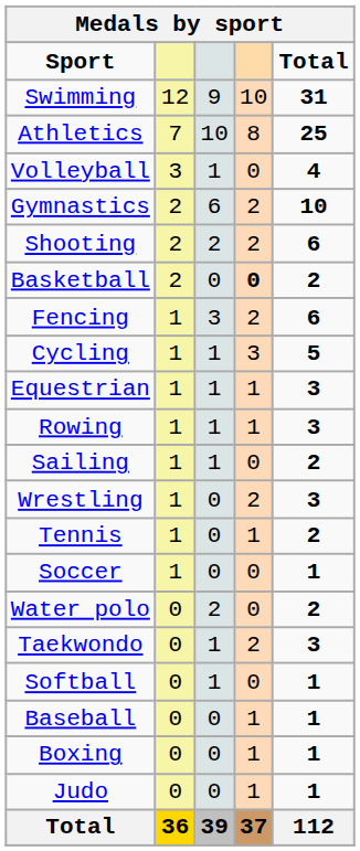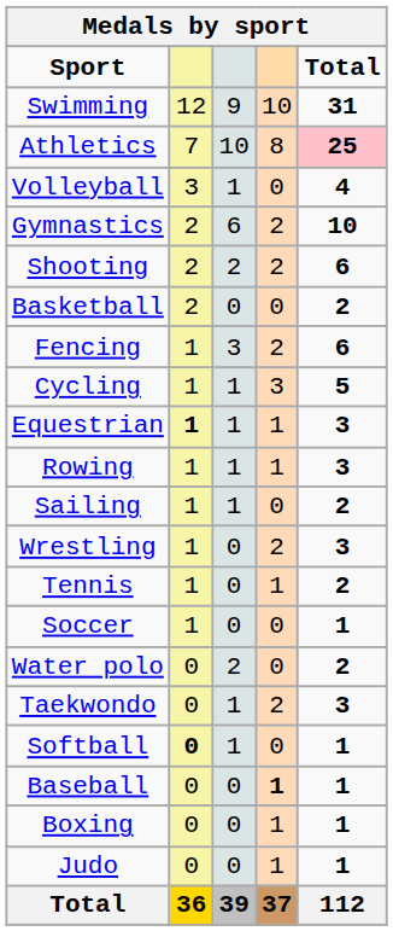Athletics | Total: no background -> pink background
Basketball | column 4: bold -> normal
Equestrian | column 2: normal -> bold
Softball | column 2: normal -> bold
Baseball | column 4: normal -> bold
